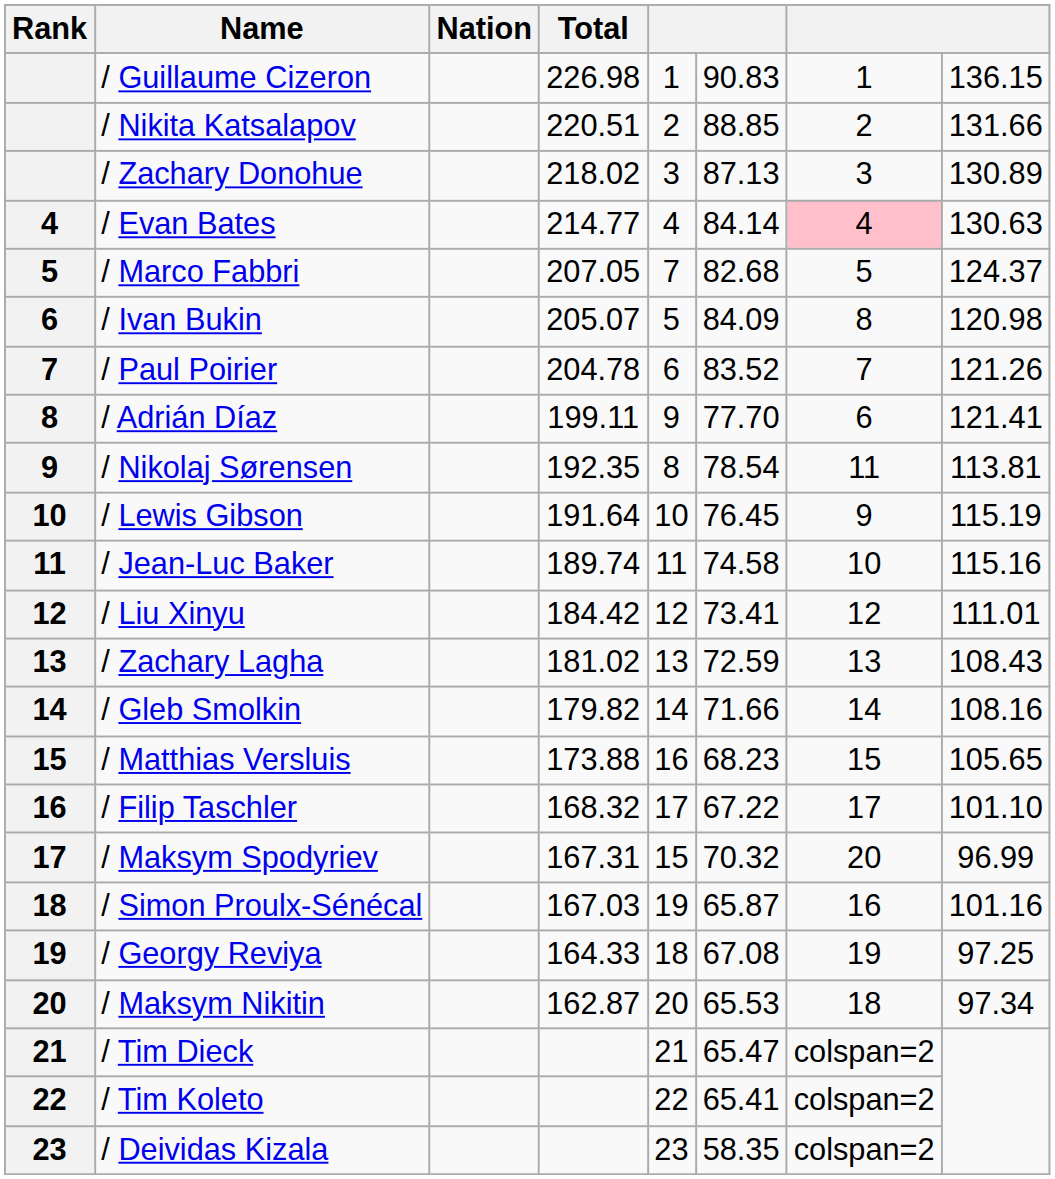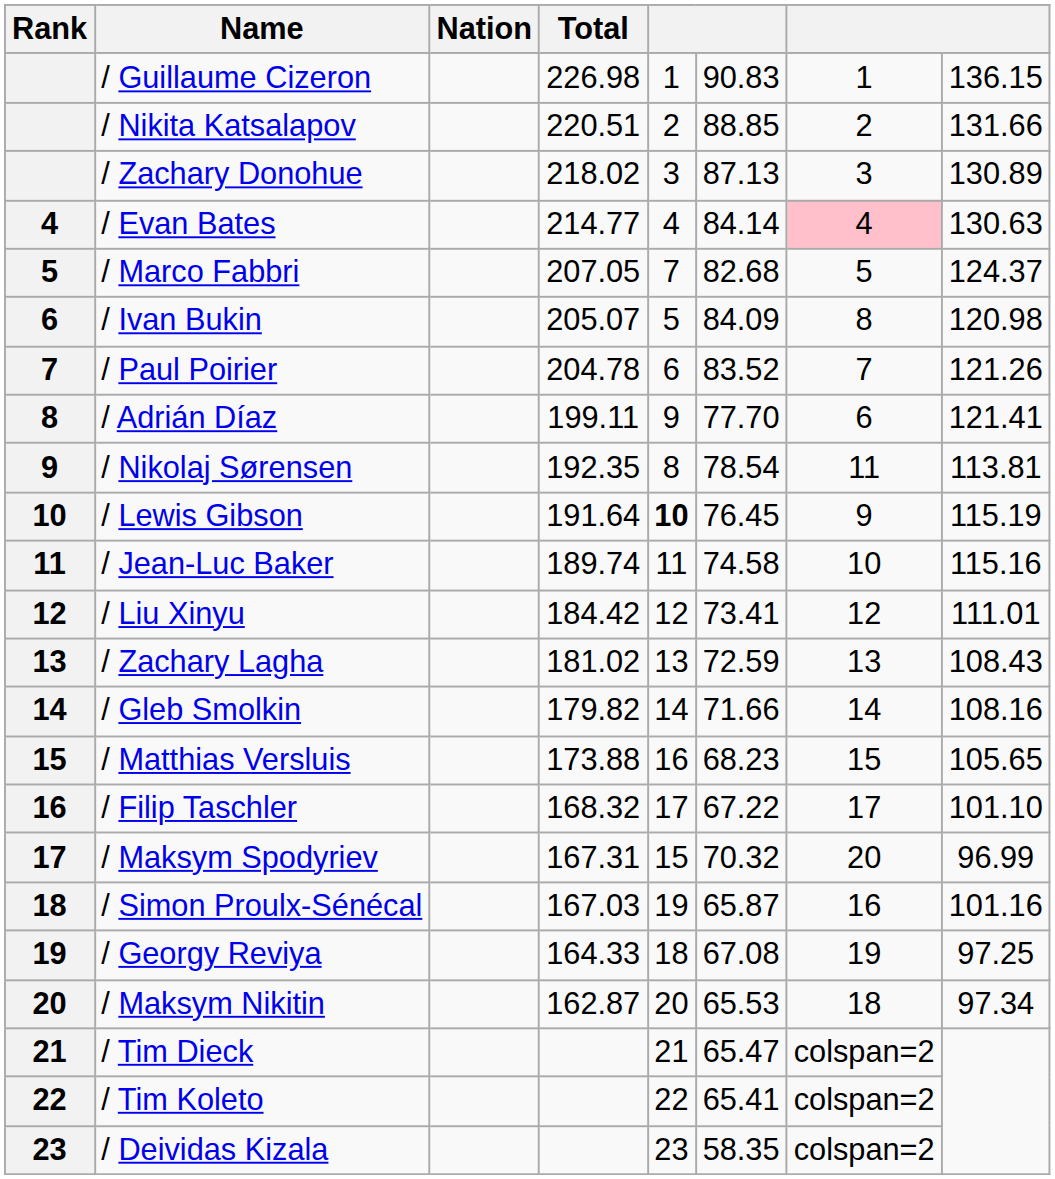/ Lewis Gibson | column 5: normal -> bold
